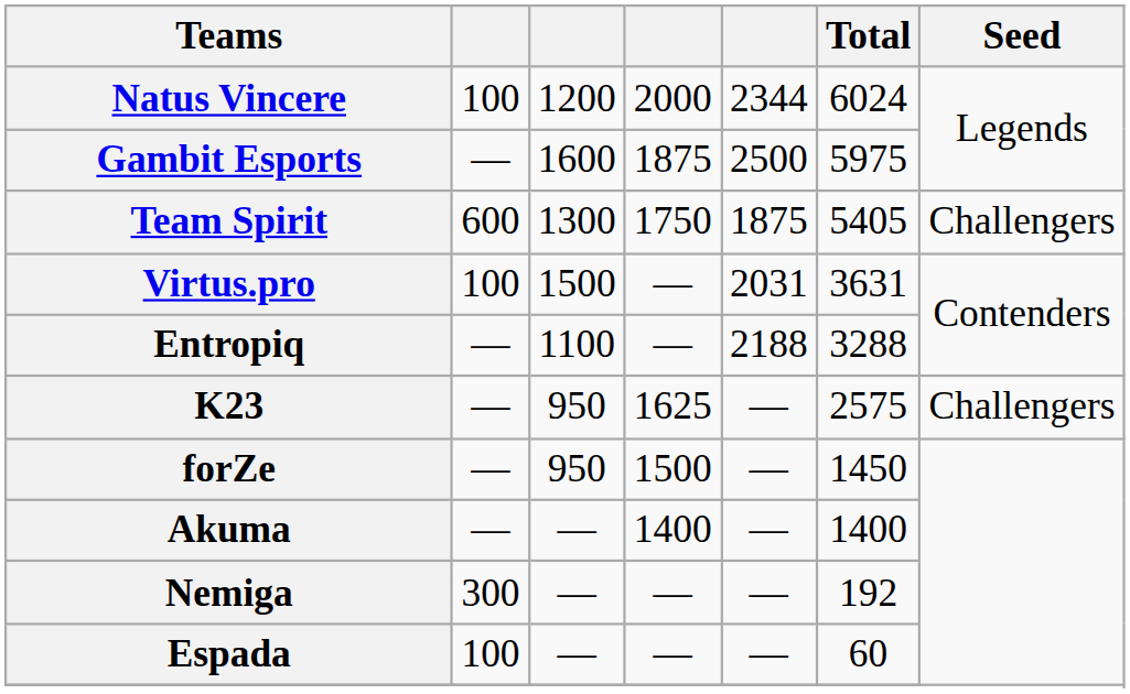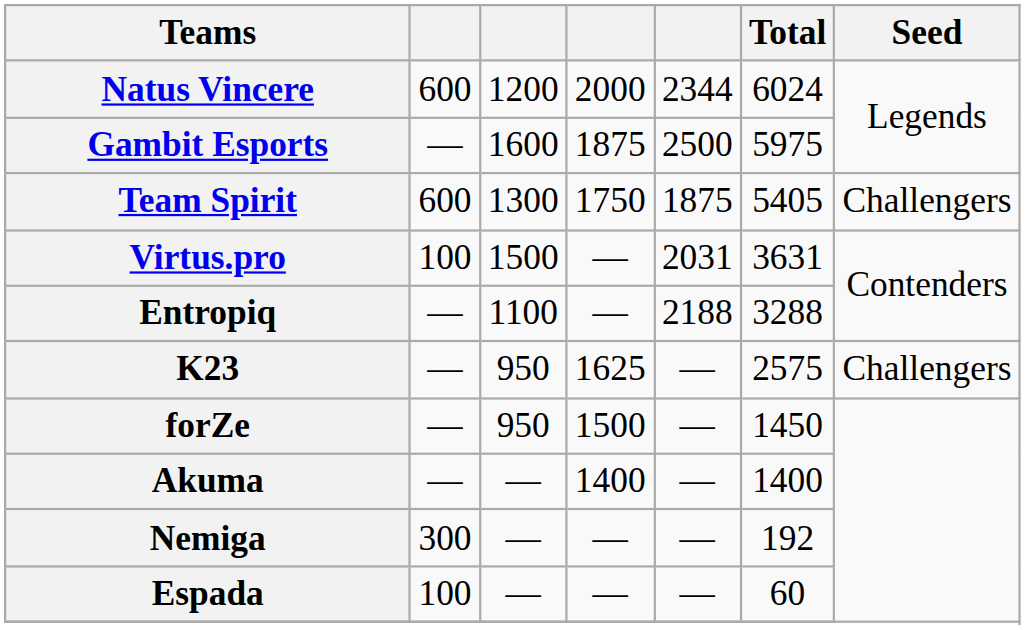Natus Vincere | column 2: 100 -> 600
